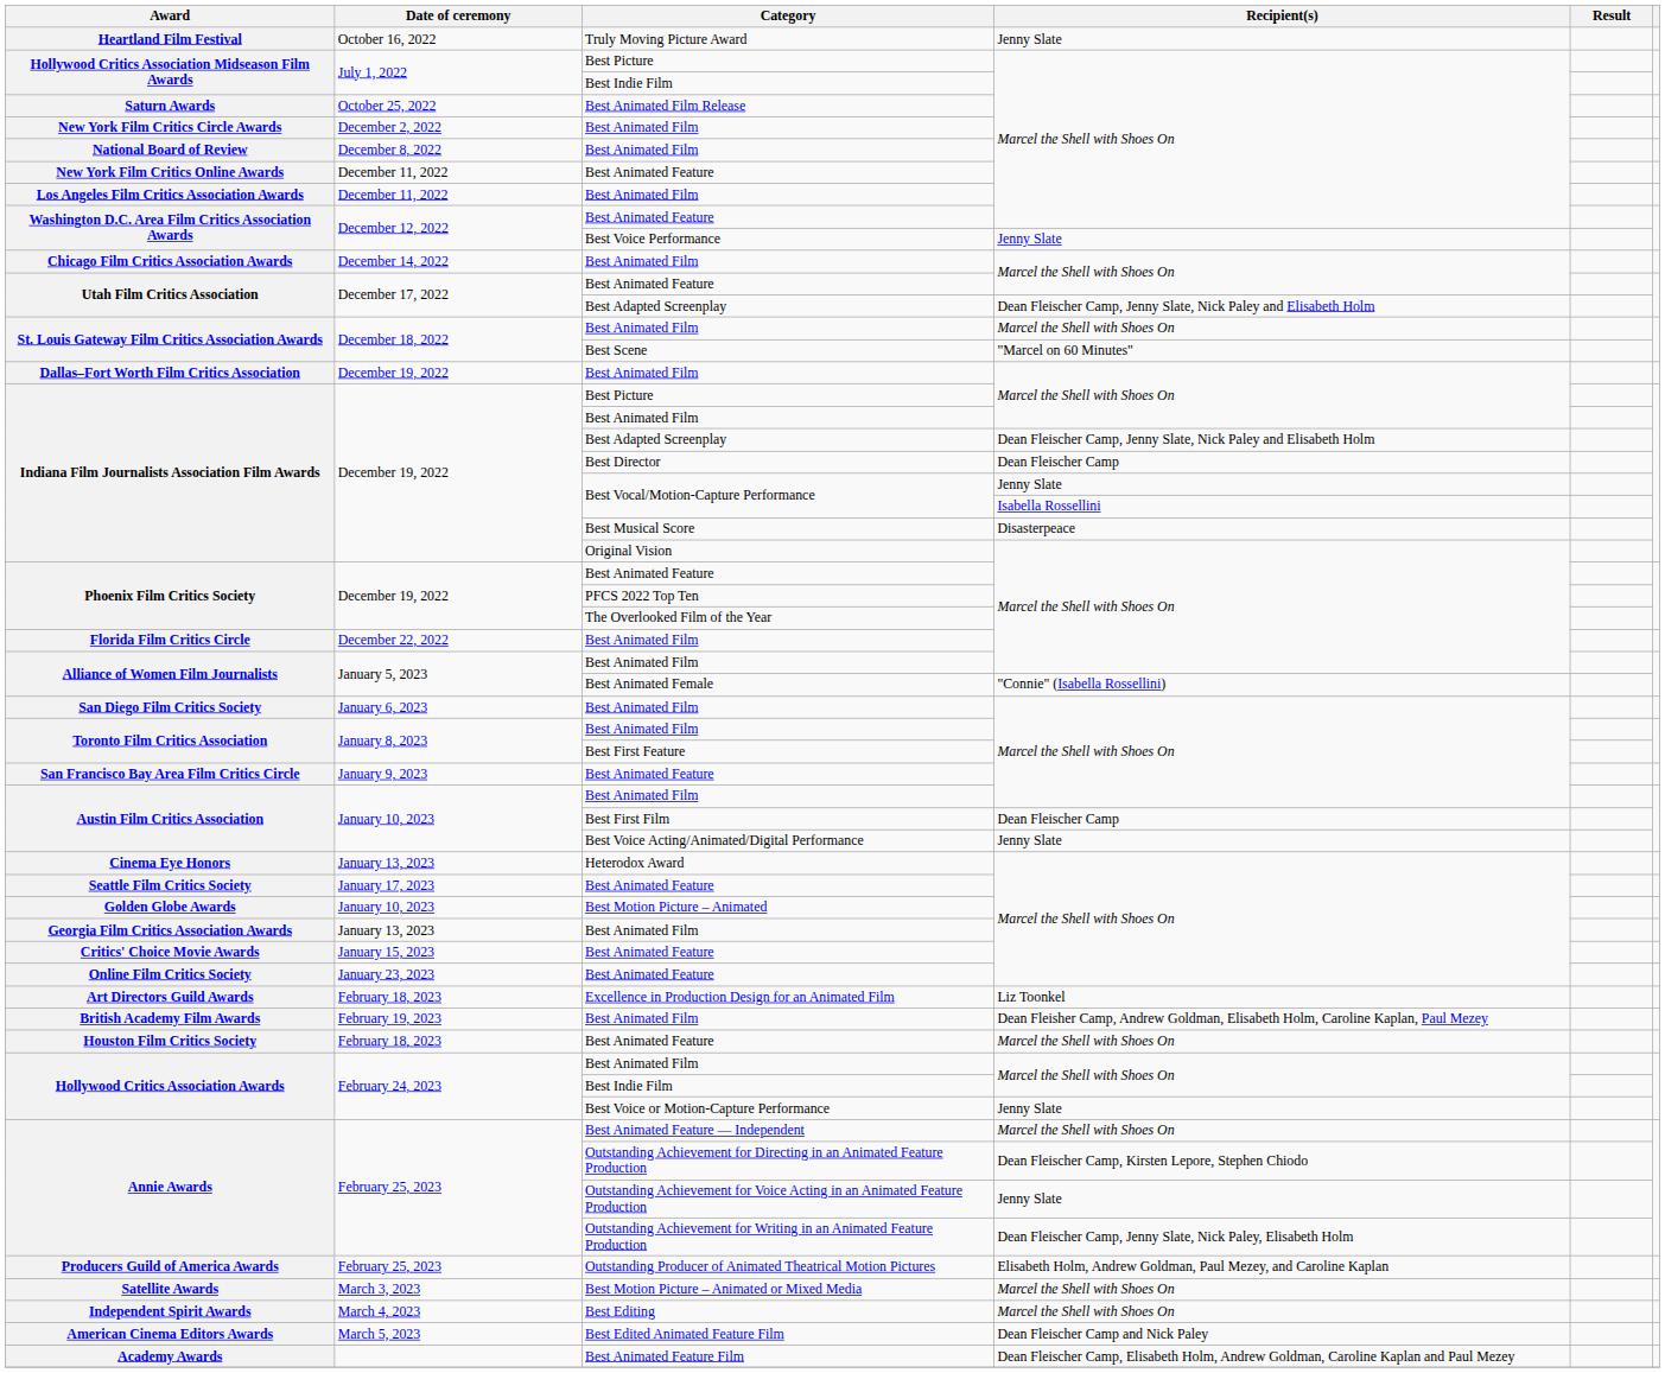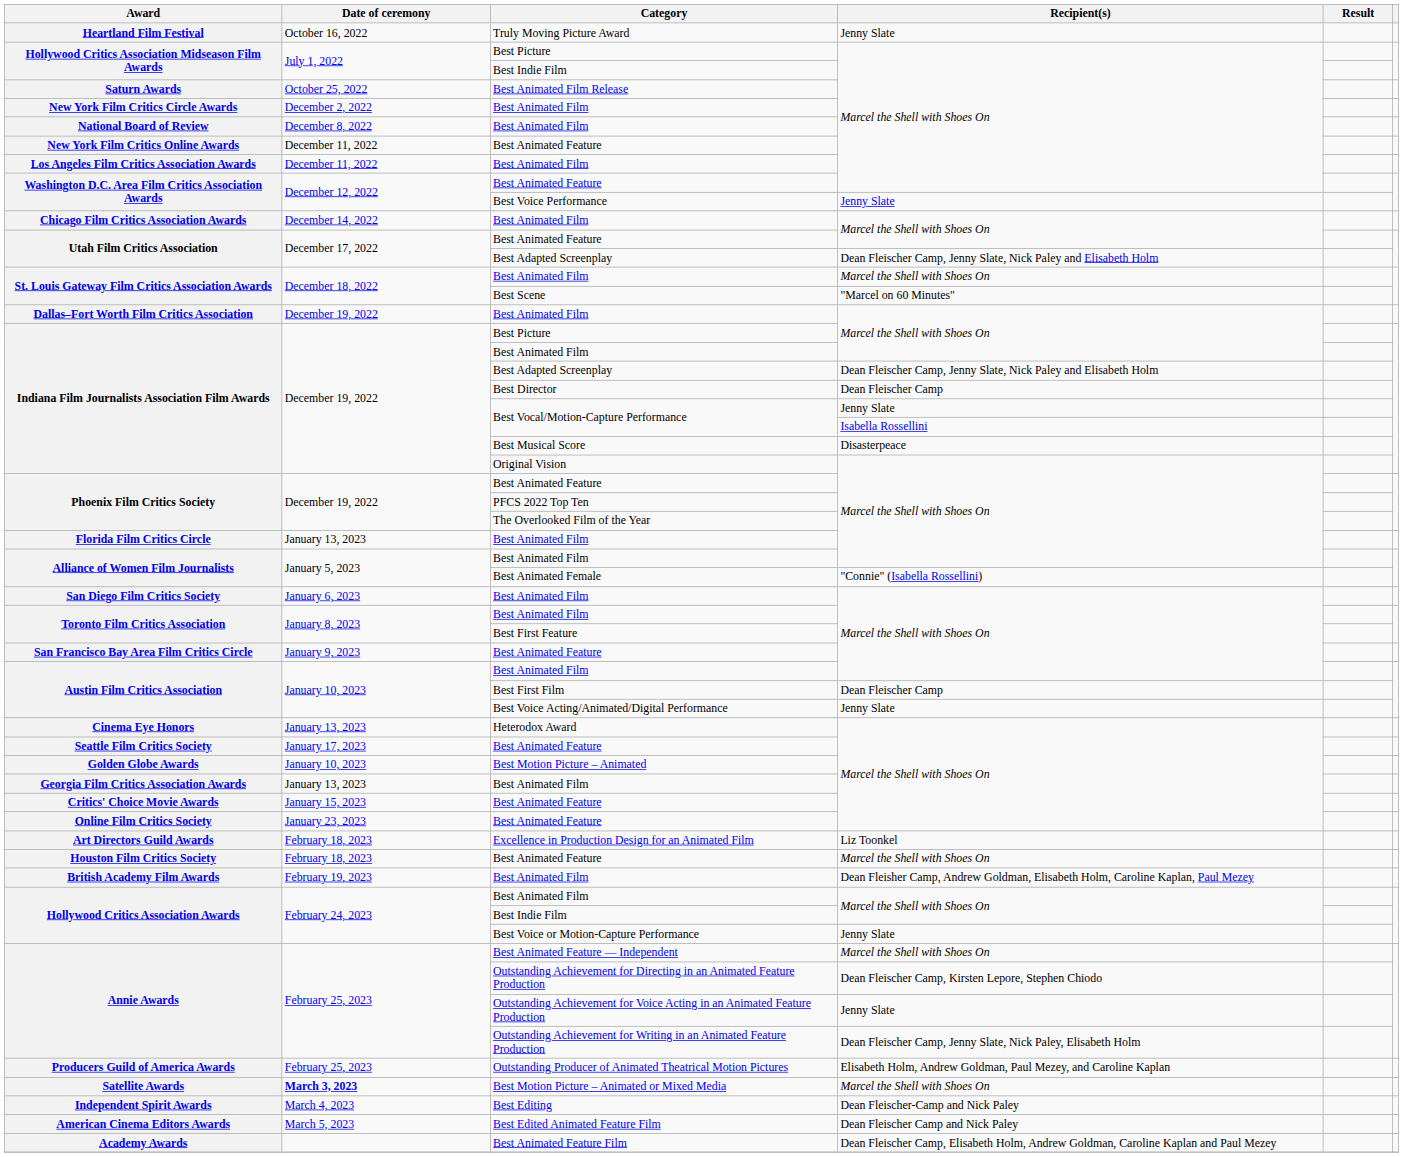Florida Film Critics Circle | Date of ceremony: December 22, 2022 -> January 13, 2023
rows swapped: British Academy Film Awards <-> Houston Film Critics Society
Satellite Awards | Date of ceremony: normal -> bold
Independent Spirit Awards | Recipient(s): Marcel the Shell with Shoes On -> Dean Fleischer-Camp and Nick Paley
